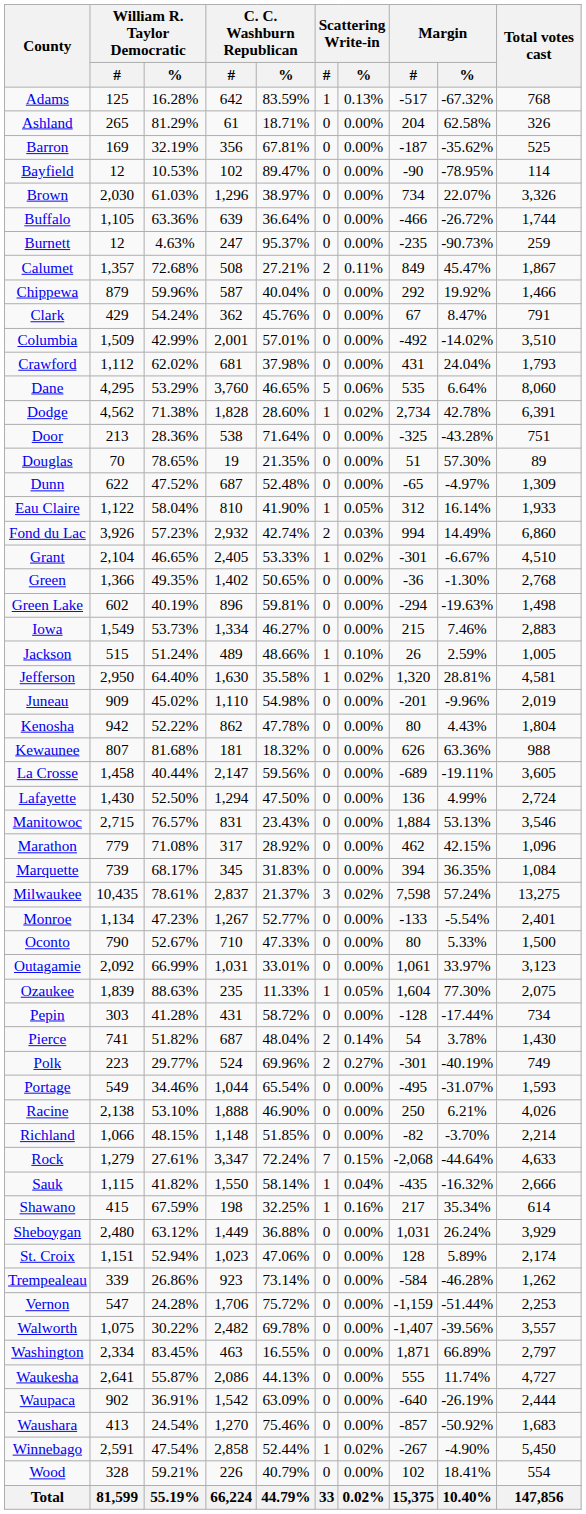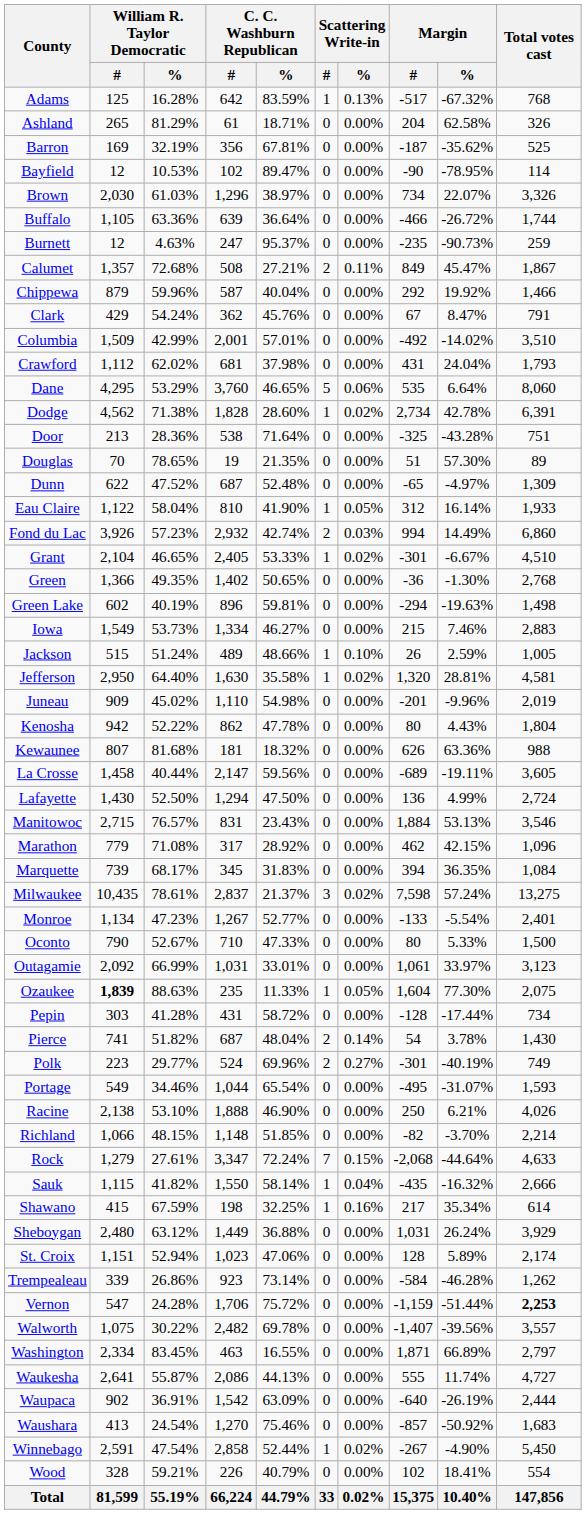Ozaukee | William R. Taylor Democratic / #: normal -> bold
Vernon | Total votes cast: normal -> bold
